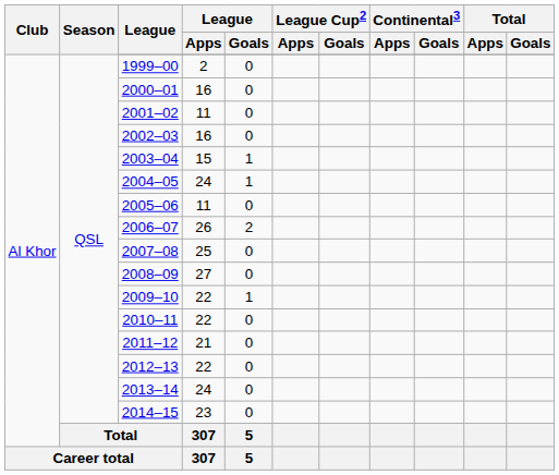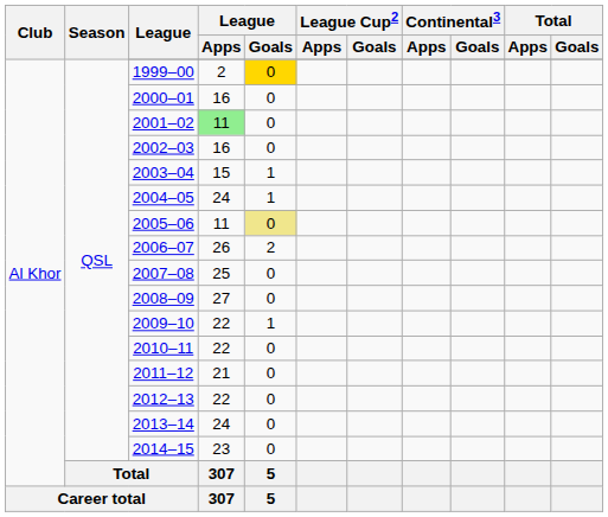1999–00 | League / Goals: no background -> gold background
2001–02 | League / Apps: no background -> lightgreen background
2005–06 | League / Goals: no background -> khaki background
